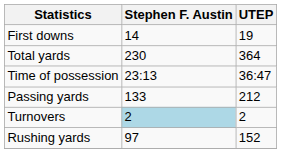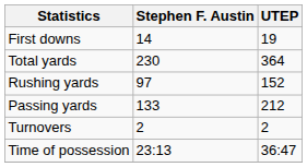rows swapped: Rushing yards <-> Time of possession
Turnovers | Stephen F. Austin: lightblue background -> no background
